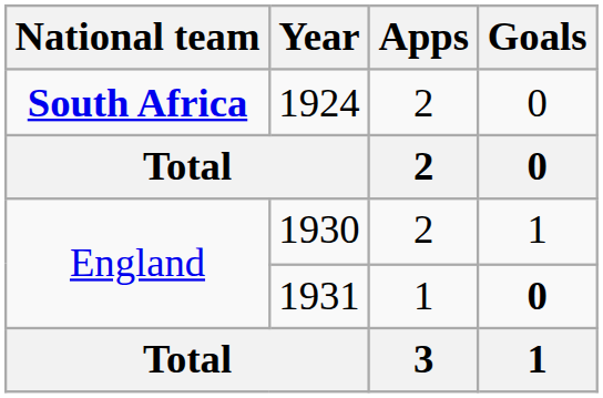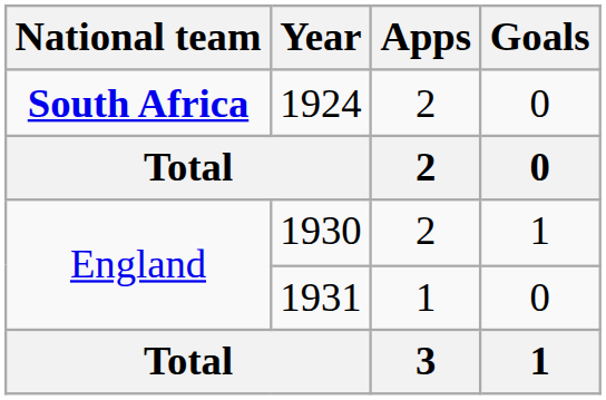1931 | Goals: bold -> normal
